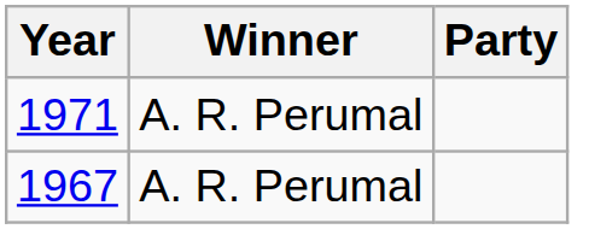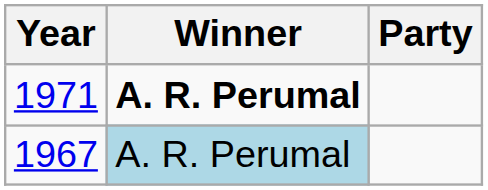1971 | Winner: normal -> bold
1967 | Winner: no background -> lightblue background
